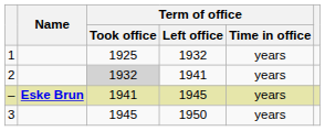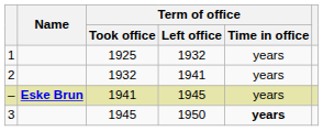2 | Term of office / Took office: lightgrey background -> no background
3 | Term of office / Time in office: normal -> bold
